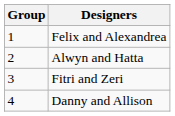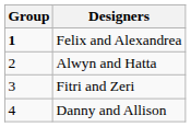Felix and Alexandrea | Group: normal -> bold
